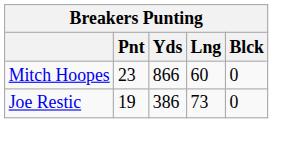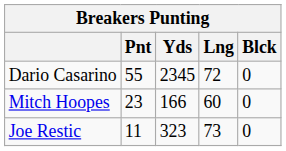+ row: Dario Casarino | 55 | 2345 | 72 | 0
Mitch Hoopes | Yds: 866 -> 166
Joe Restic | Pnt: 19 -> 11
Joe Restic | Yds: 386 -> 323
